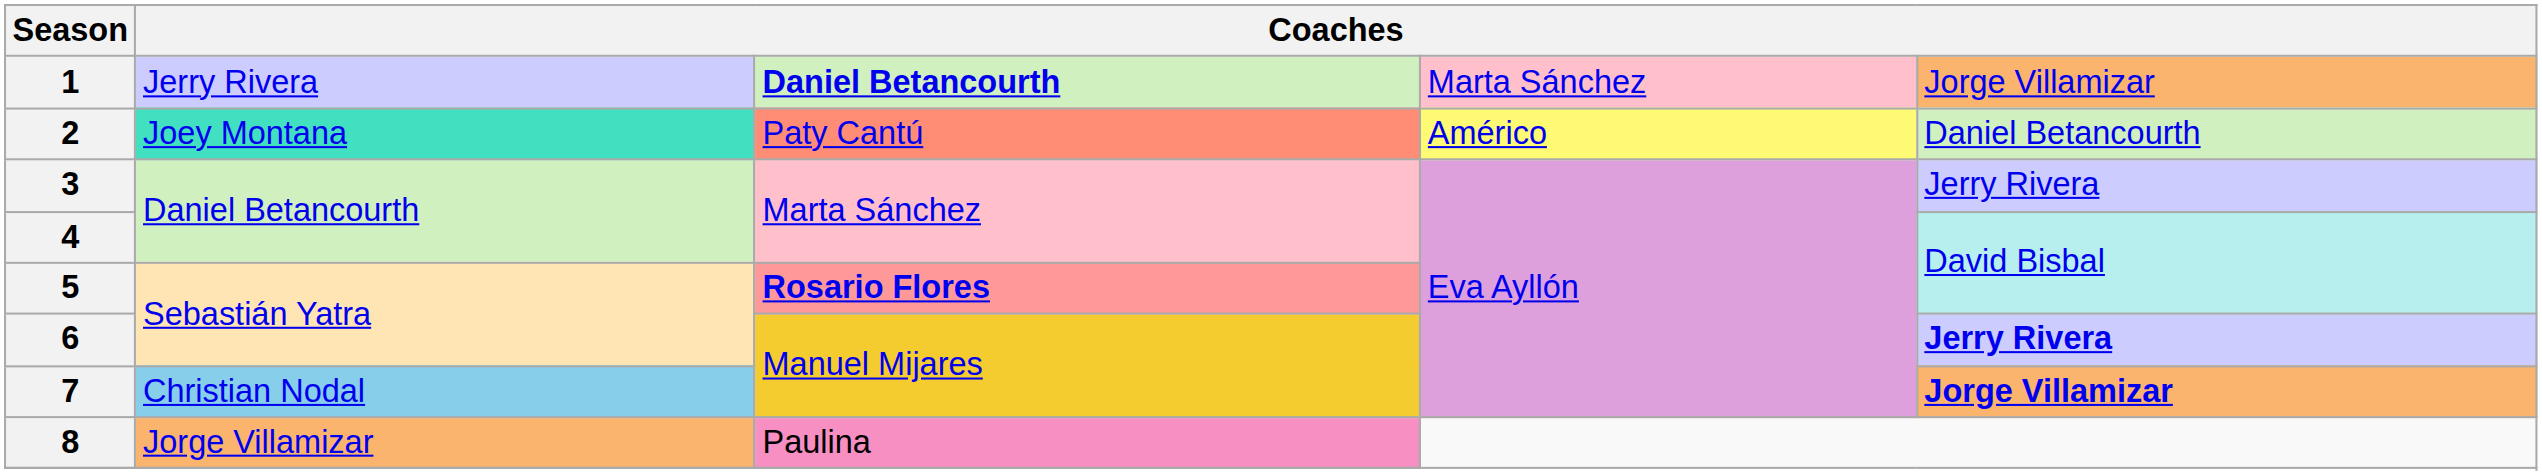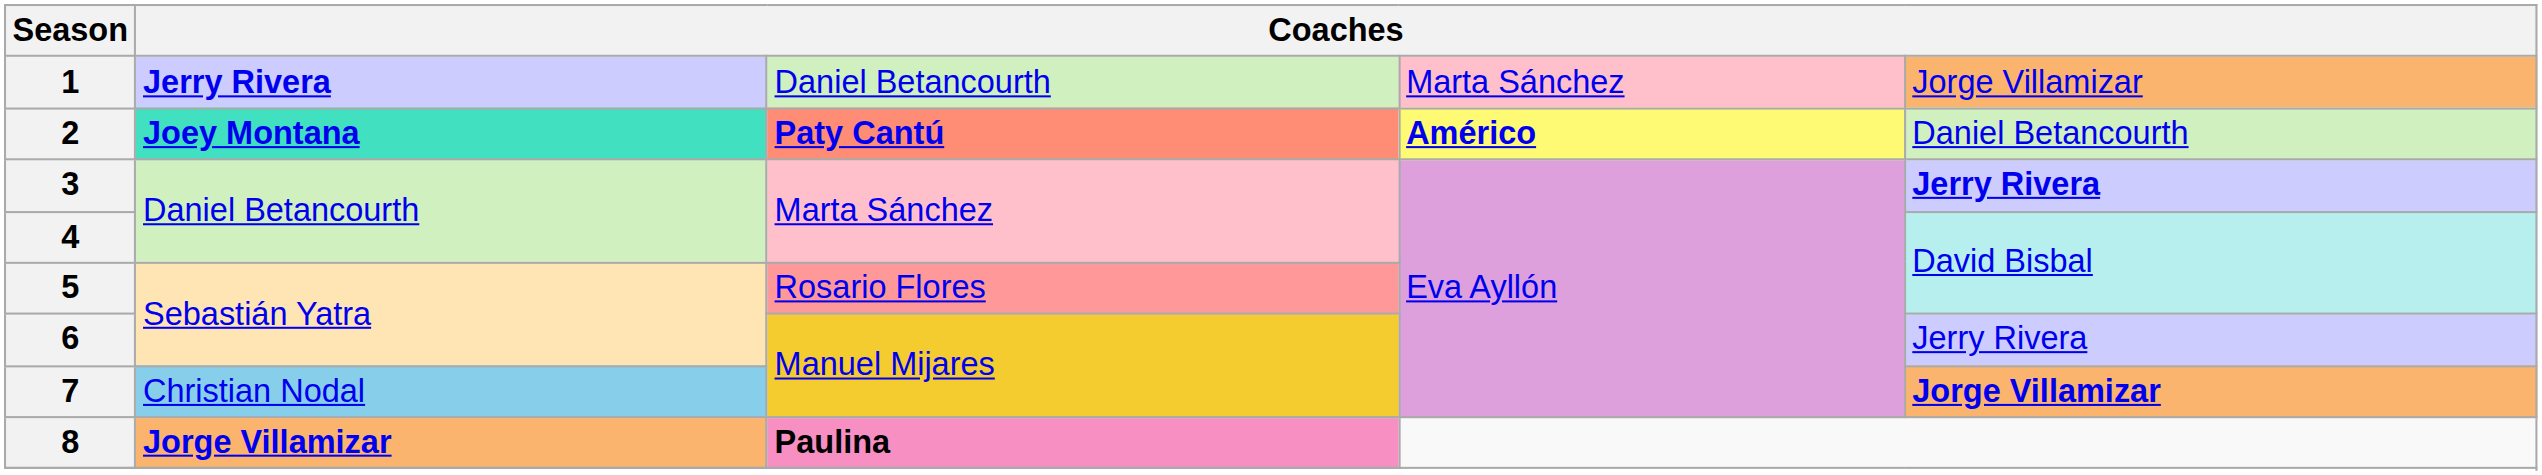1 | column 2: normal -> bold
1 | column 3: bold -> normal
2 | column 2: normal -> bold
2 | column 3: normal -> bold
2 | column 4: normal -> bold
3 | column 5: normal -> bold
5 | column 3: bold -> normal
6 | column 5: bold -> normal
8 | column 2: normal -> bold
8 | column 3: normal -> bold
